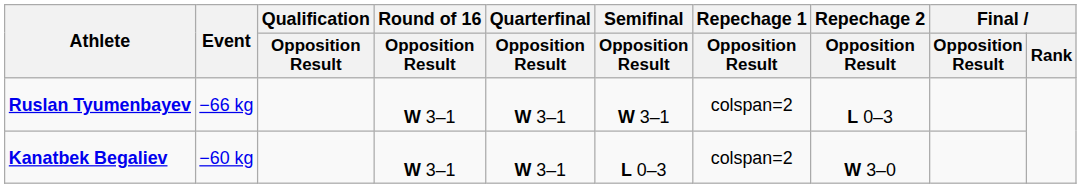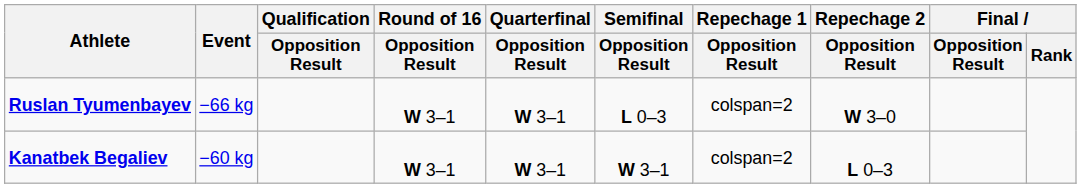Ruslan Tyumenbayev | Semifinal / Opposition Result: W 3–1 -> L 0–3
Ruslan Tyumenbayev | Repechage 2 / Opposition Result: L 0–3 -> W 3–0
Kanatbek Begaliev | Semifinal / Opposition Result: L 0–3 -> W 3–1
Kanatbek Begaliev | Repechage 2 / Opposition Result: W 3–0 -> L 0–3
